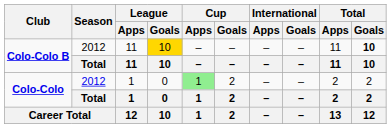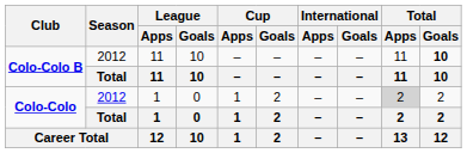row 3 | League / Goals: gold background -> no background
row 5 | Cup / Apps: lightgreen background -> no background
row 5 | Total / Apps: no background -> lightgrey background
